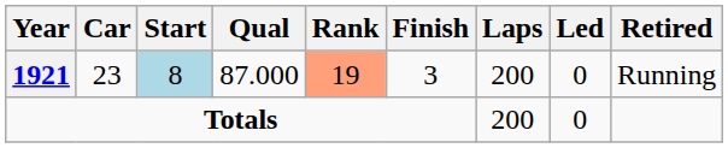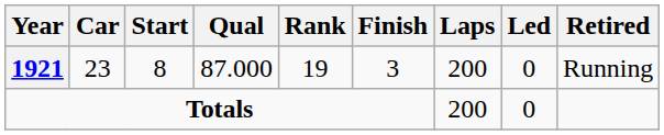1921 | Start: lightblue background -> no background
1921 | Rank: lightsalmon background -> no background
